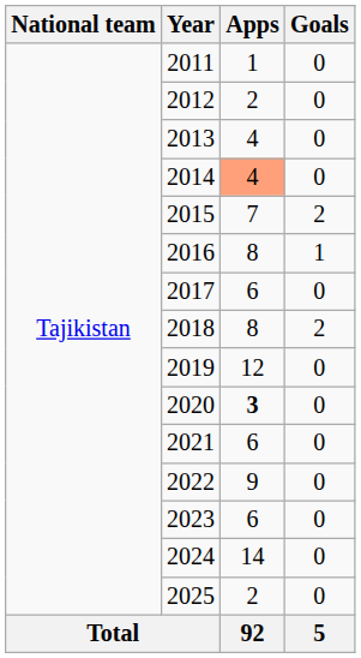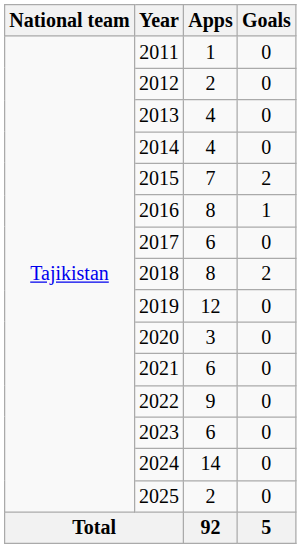2014 | Apps: lightsalmon background -> no background
2020 | Apps: bold -> normal
